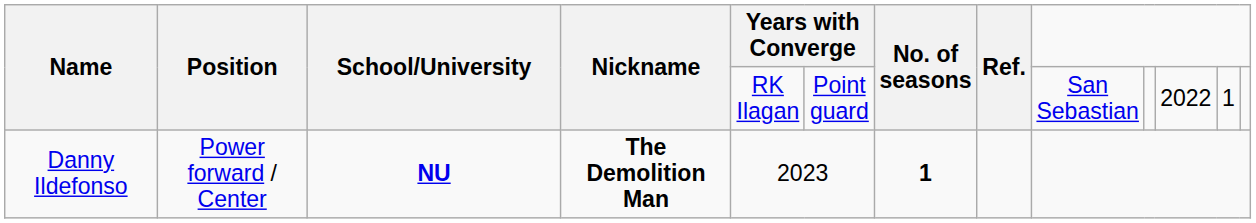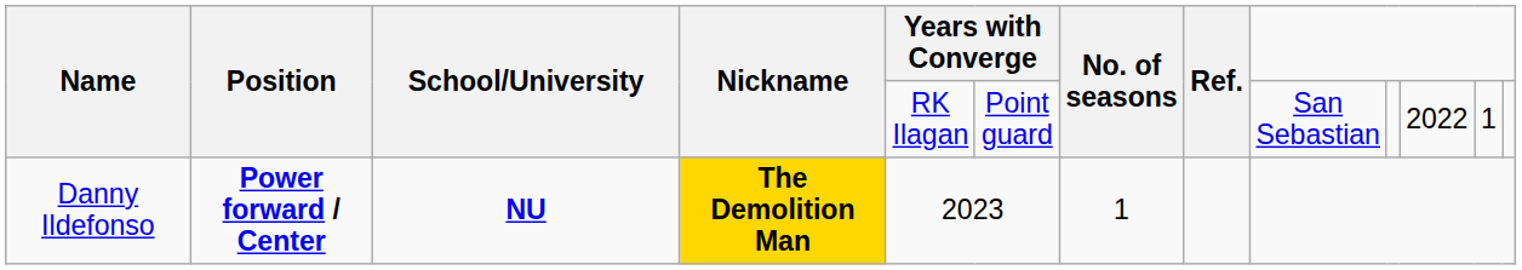Danny Ildefonso | Position: normal -> bold
Danny Ildefonso | Nickname: no background -> gold background
Danny Ildefonso | No. of seasons: bold -> normal
